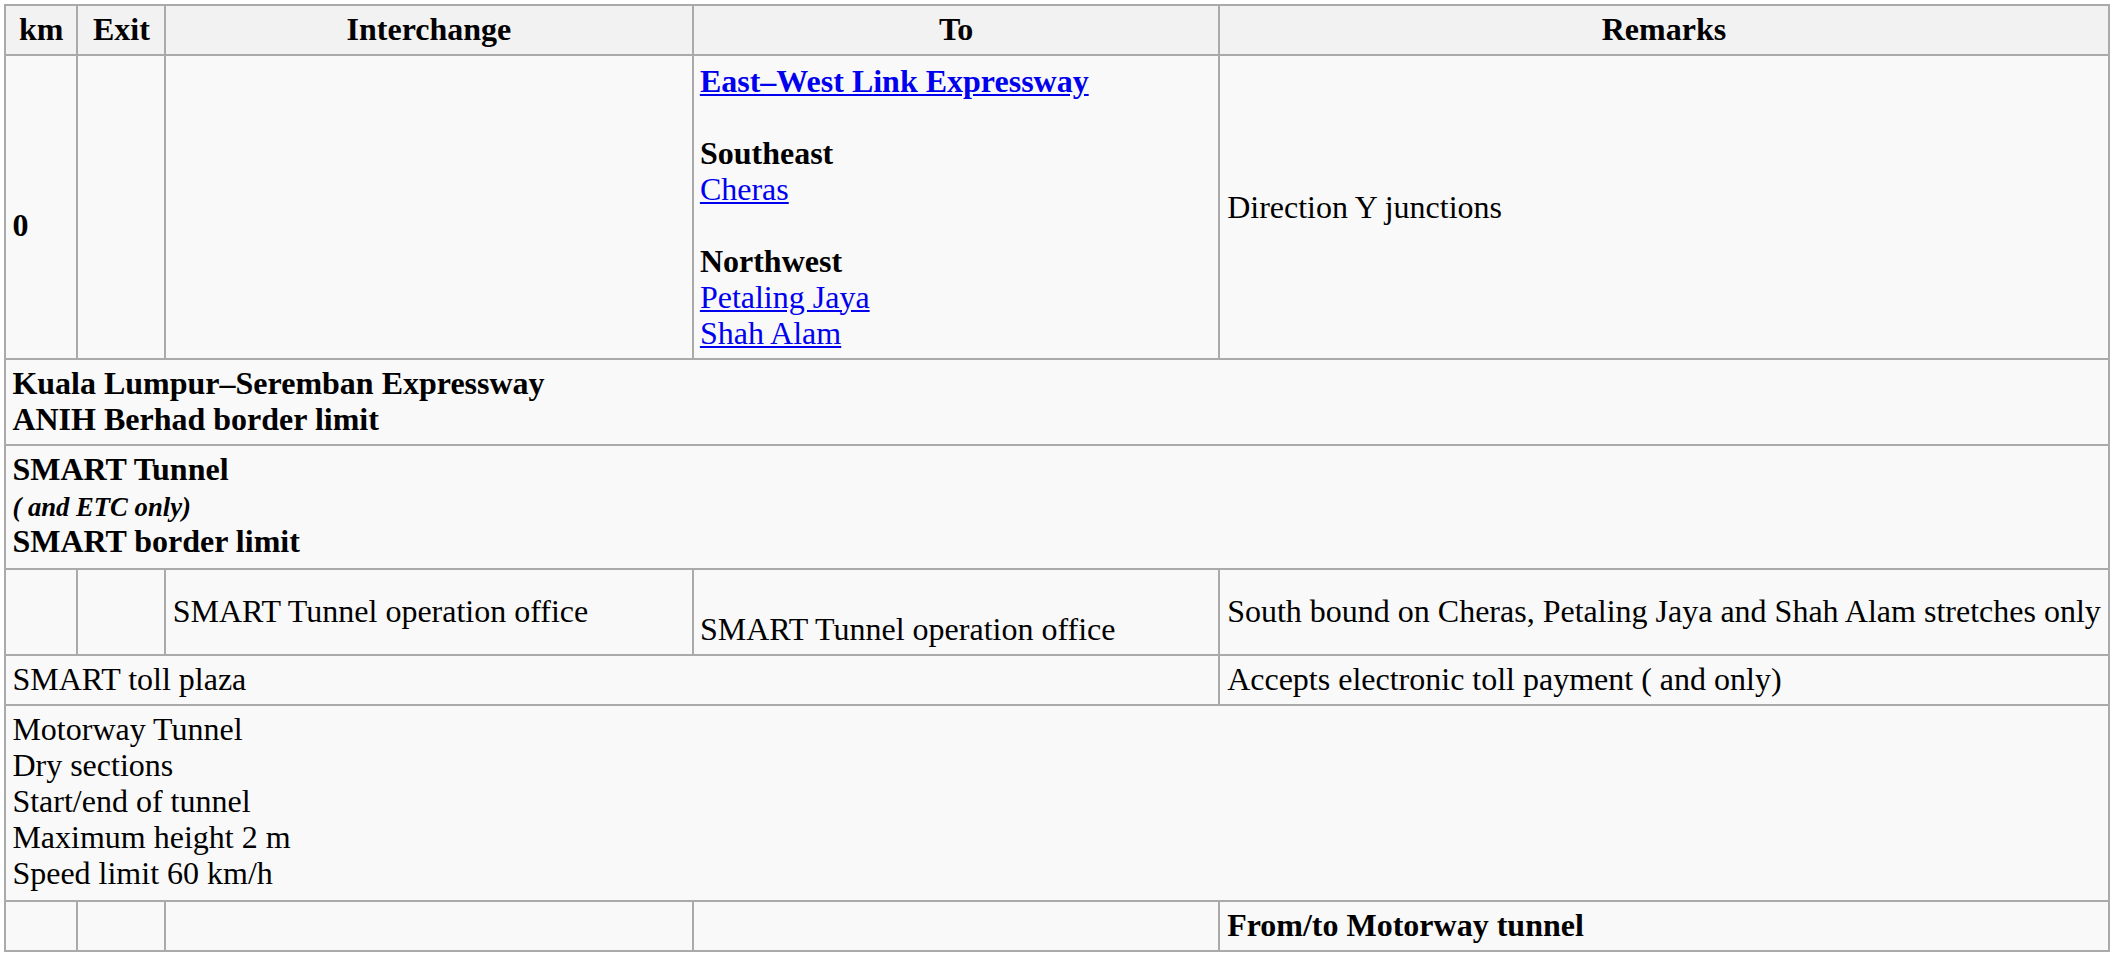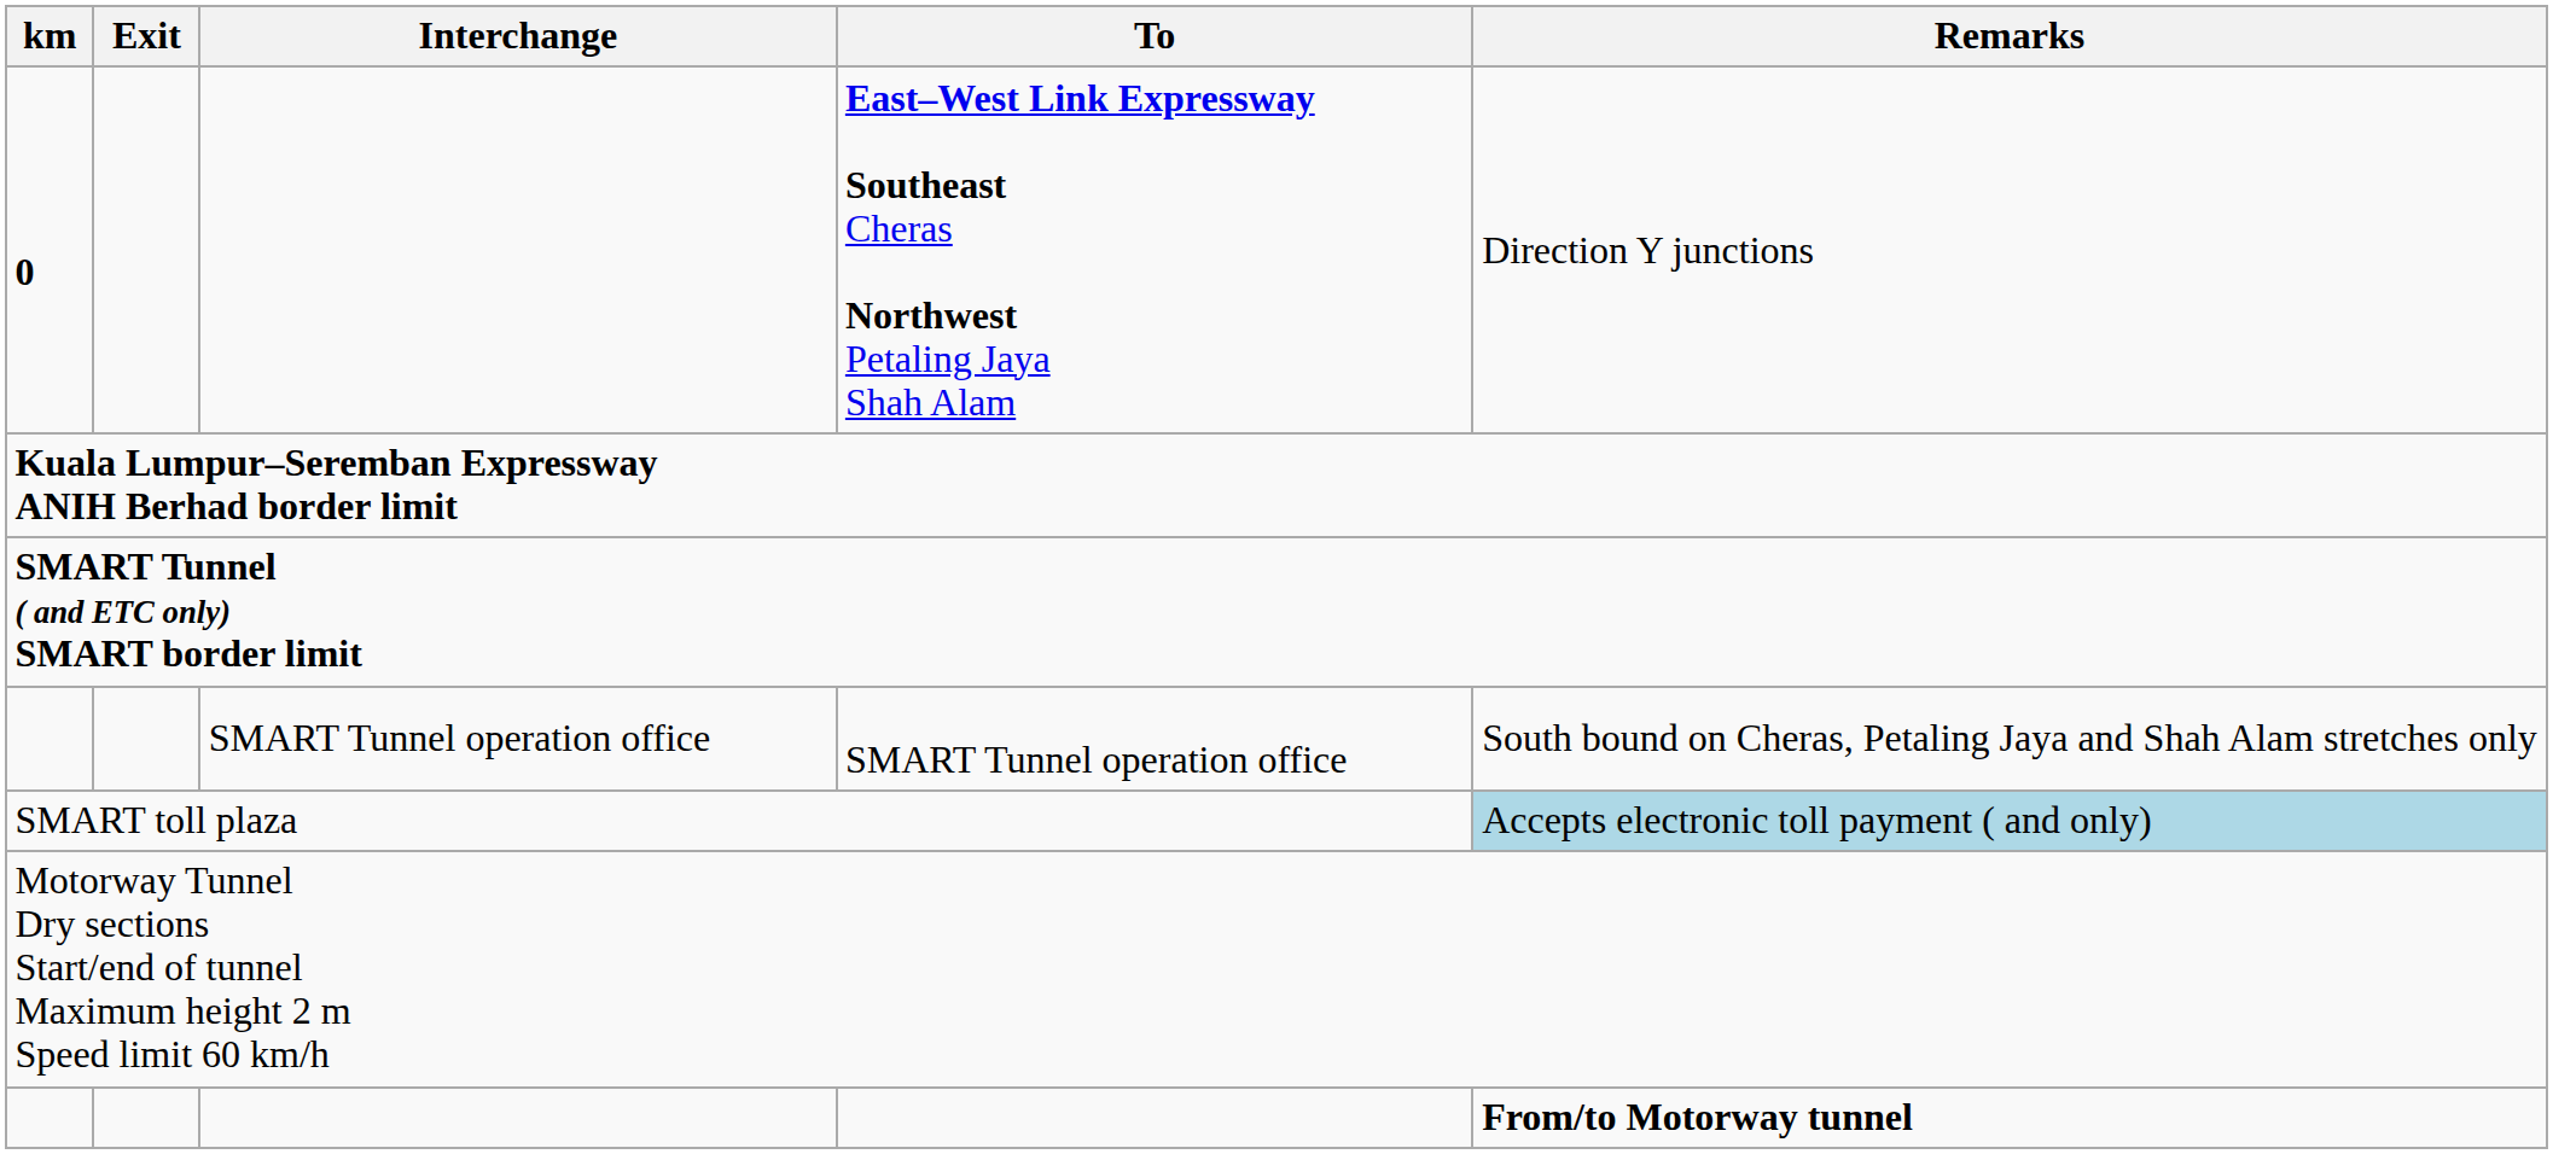SMART toll plaza | Remarks: no background -> lightblue background
